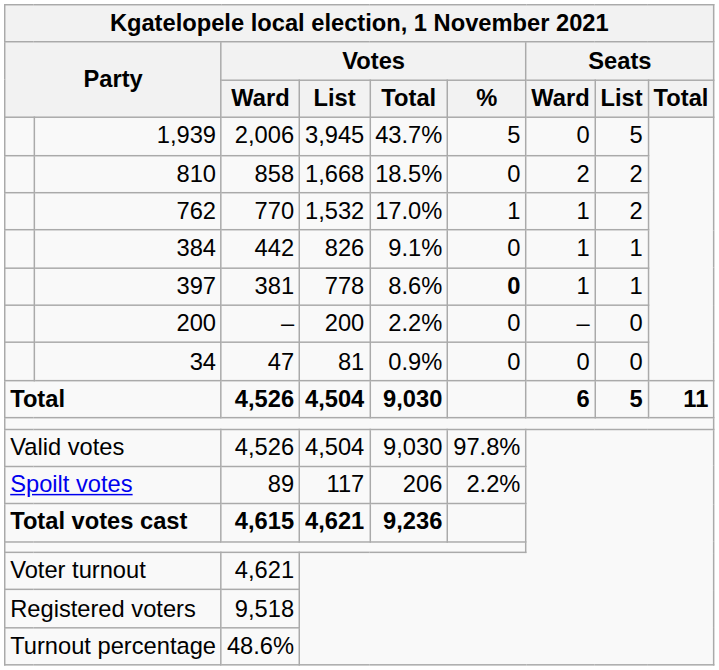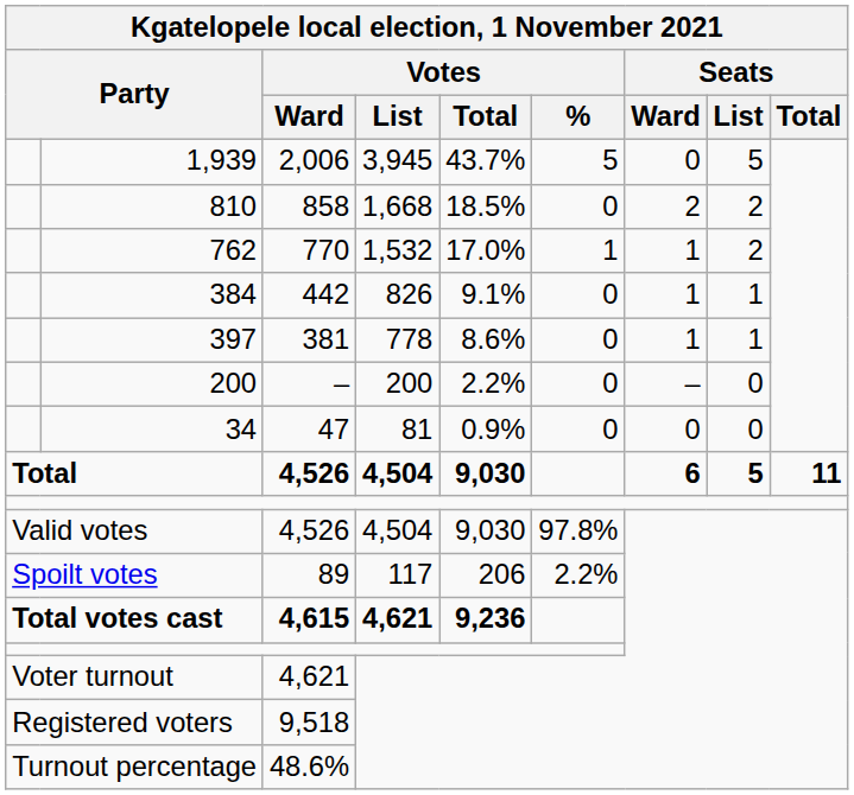397 | Votes / %: bold -> normal
